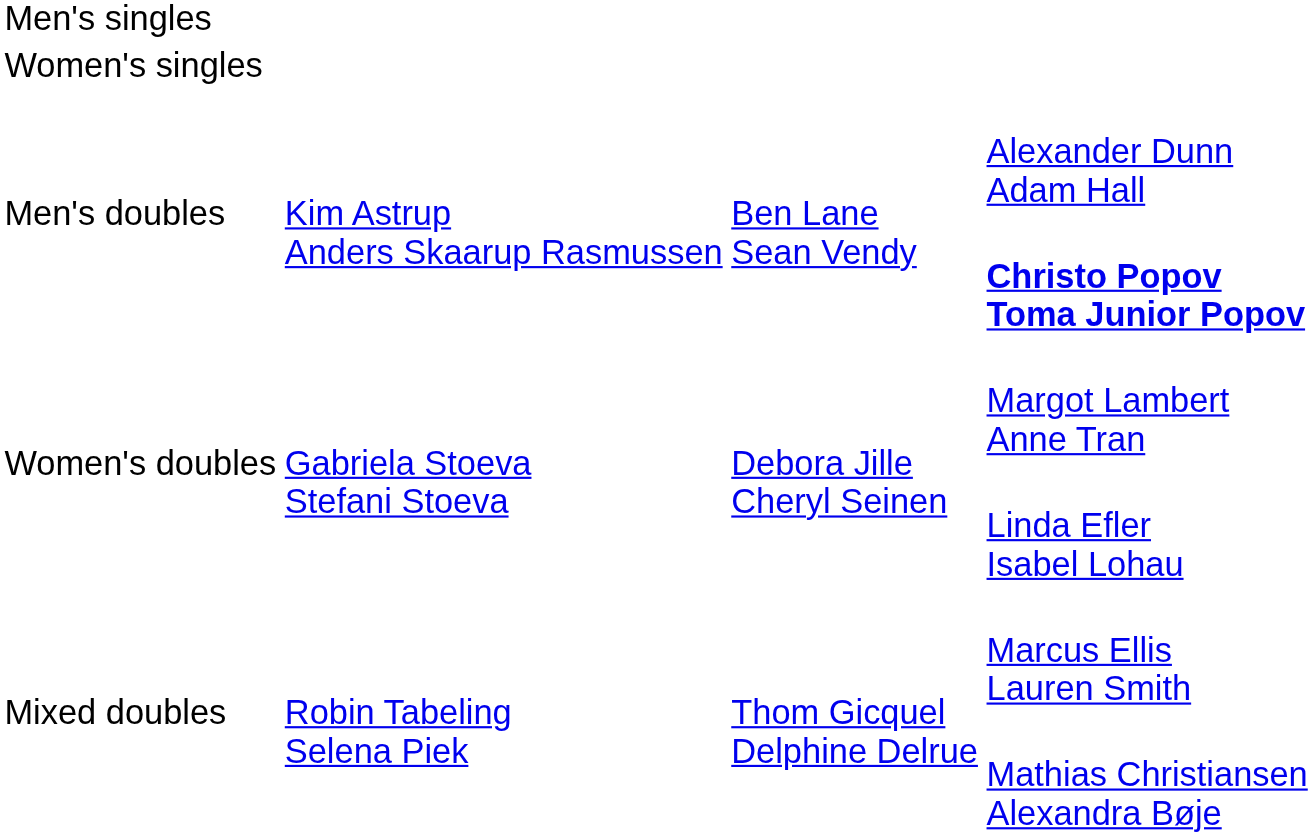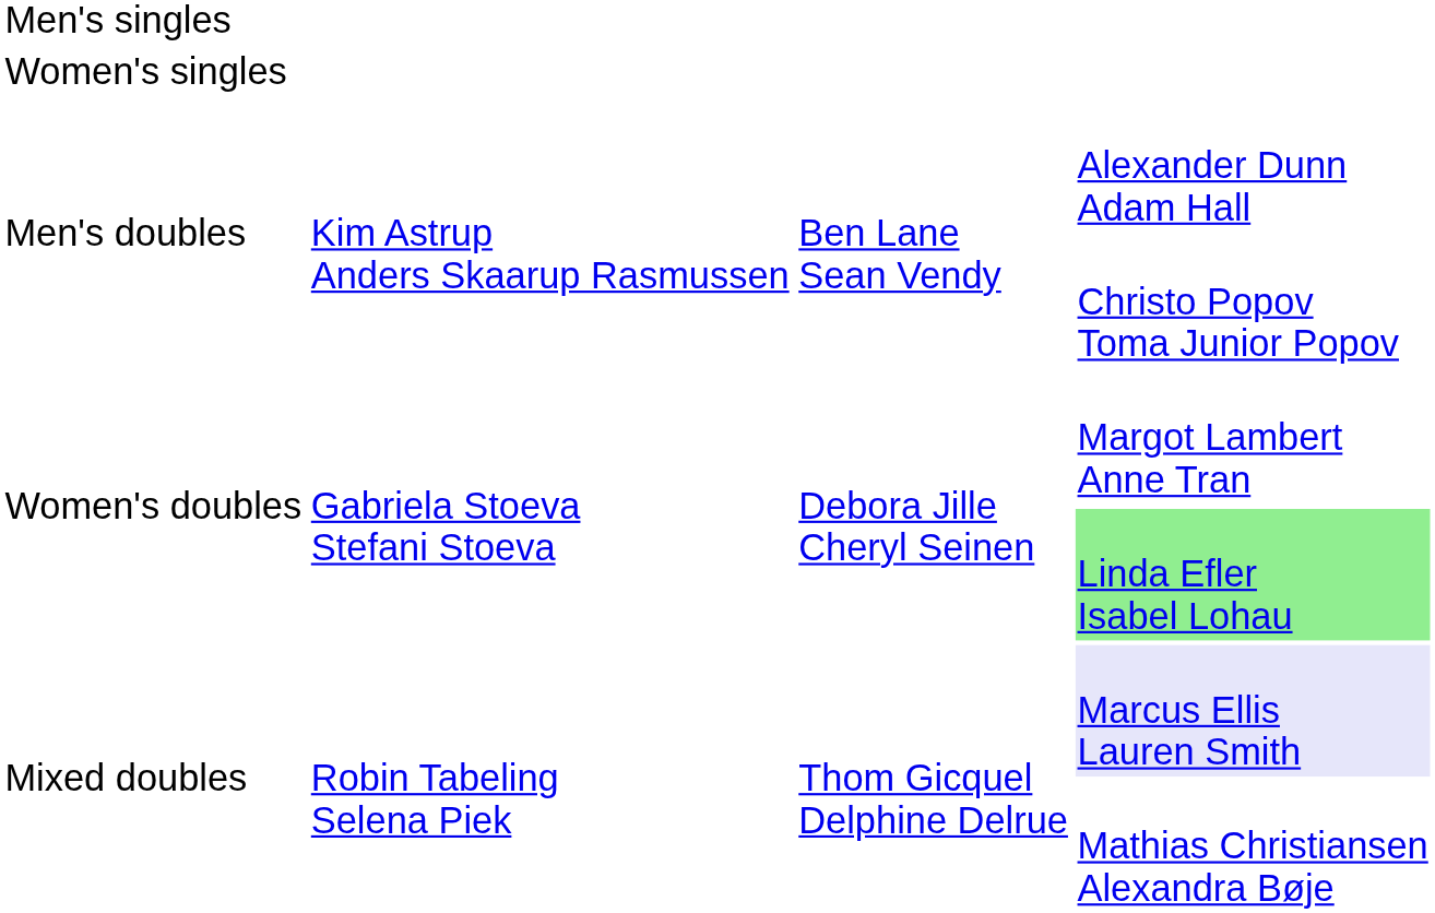Christo Popov Toma Junior Popov | column 4: bold -> normal
Linda Efler Isabel Lohau | column 4: no background -> lightgreen background
Marcus Ellis Lauren Smith | column 4: no background -> lavender background
